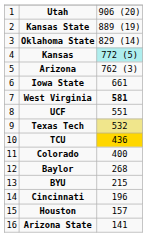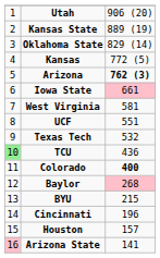Kansas | column 3: paleturquoise background -> no background
Arizona | column 3: normal -> bold
Iowa State | column 3: no background -> pink background
West Virginia | column 3: bold -> normal
Texas Tech | column 3: khaki background -> no background
TCU | column 1: no background -> lightgreen background
TCU | column 3: gold background -> no background
Colorado | column 3: normal -> bold
Baylor | column 3: no background -> pink background
Arizona State | column 1: no background -> pink background
